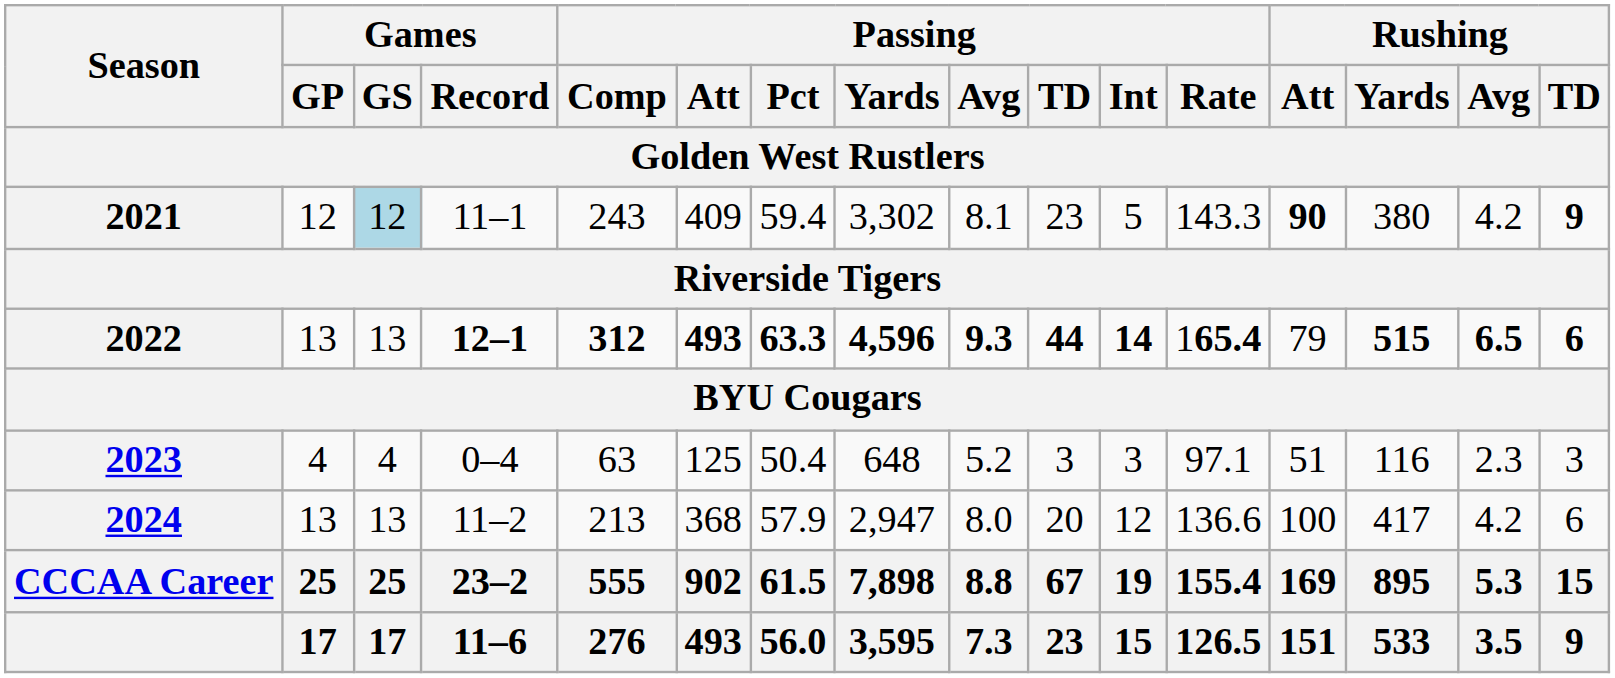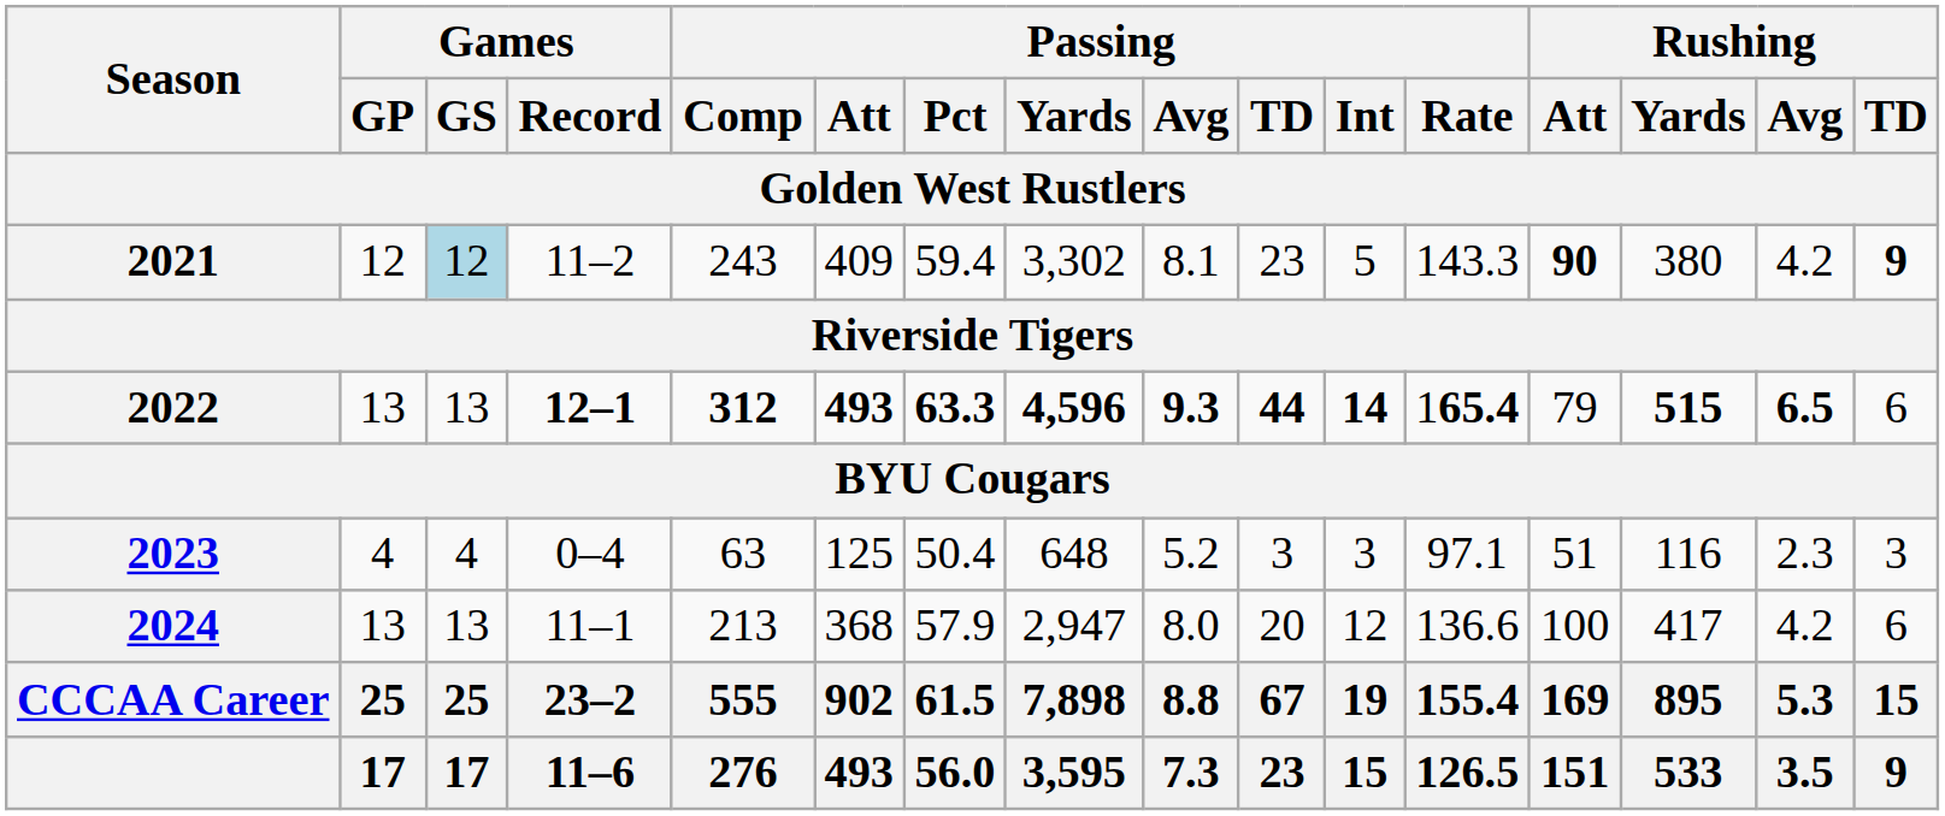2021 | Games / Record / Golden West Rustlers: 11–1 -> 11–2
2022 | Rushing / TD / Golden West Rustlers: bold -> normal
2024 | Games / Record / Golden West Rustlers: 11–2 -> 11–1
